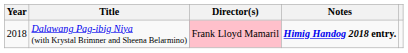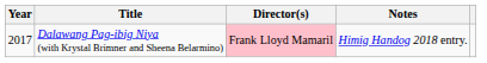row 2 | Year: 2018 -> 2017
row 2 | Notes: bold -> normal
